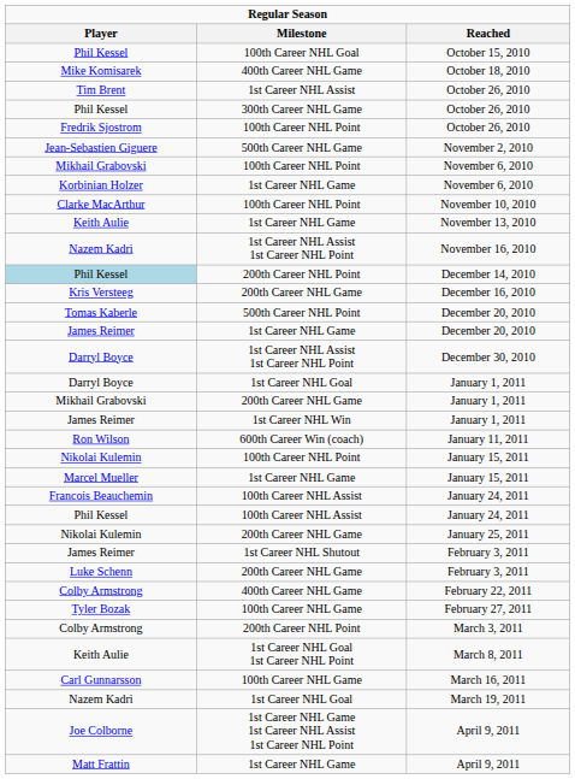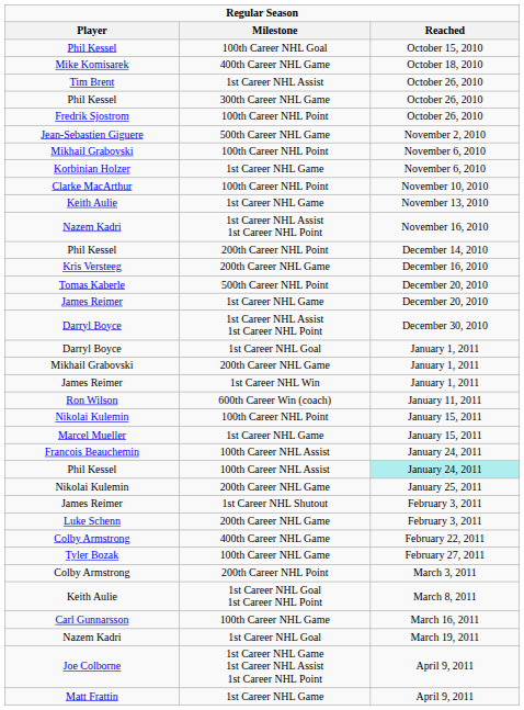row 14 | Player: lightblue background -> no background
row 26 | Reached: no background -> paleturquoise background
